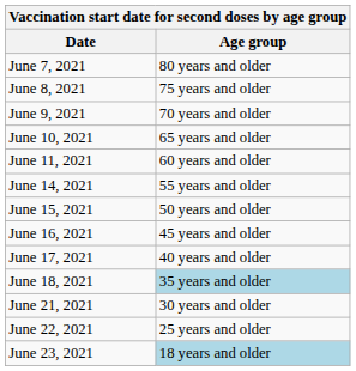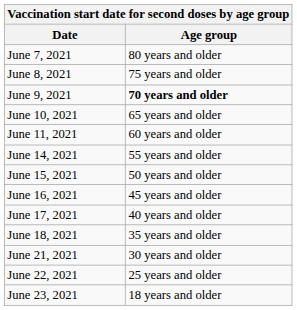June 9, 2021 | Age group: normal -> bold
June 18, 2021 | Age group: lightblue background -> no background
June 23, 2021 | Age group: lightblue background -> no background
